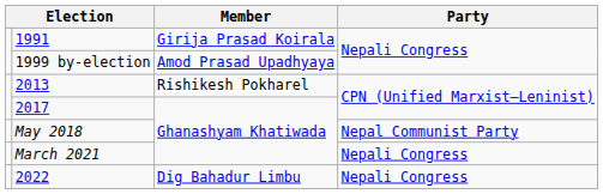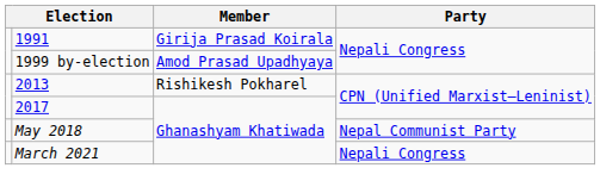- row: 2022 | Dig Bahadur Limbu | Nepali Congress
